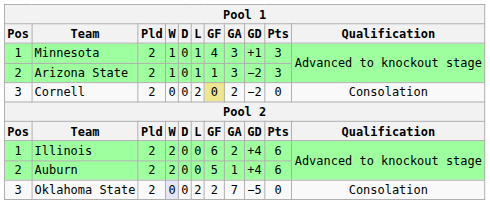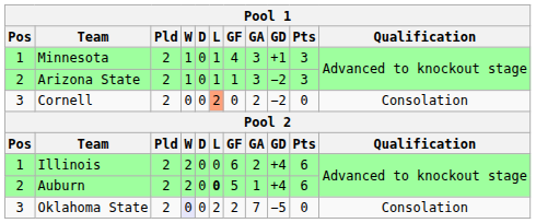Cornell | L: no background -> lightsalmon background
Cornell | GF: khaki background -> no background
Auburn | L: normal -> bold
